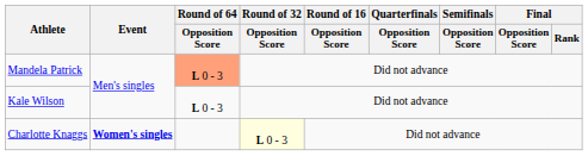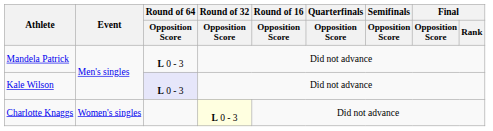Mandela Patrick | Round of 64 / Opposition Score: lightsalmon background -> no background
Kale Wilson | Round of 64 / Opposition Score: no background -> lavender background
Charlotte Knaggs | Event: bold -> normal
